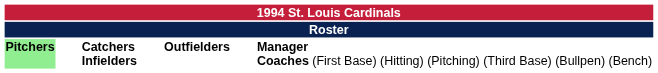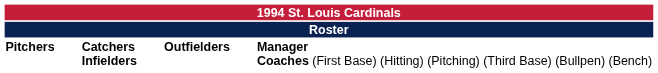Pitchers | column 1: lightgreen background -> no background
